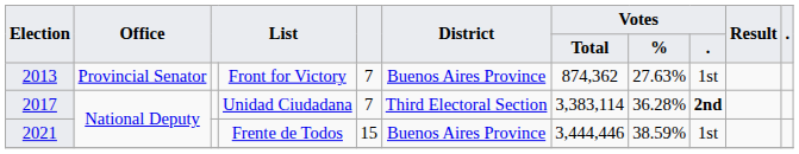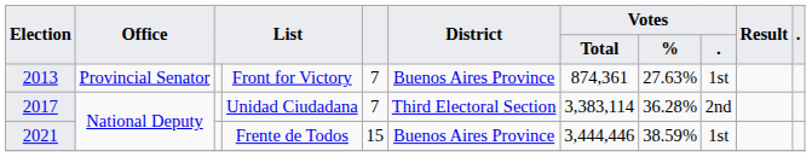Front for Victory | Votes / Total: 874,362 -> 874,361
Unidad Ciudadana | Votes / .: bold -> normal
